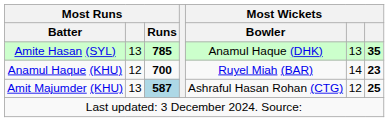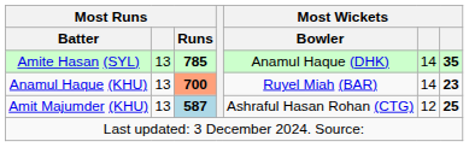Amite Hasan (SYL) | column 6: 13 -> 14
Anamul Haque (KHU) | Most Runs: 12 -> 13
Anamul Haque (KHU) | Most Runs / Runs: no background -> lightsalmon background
